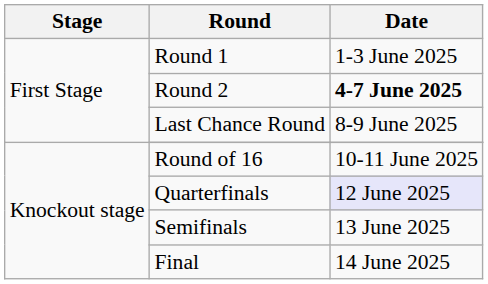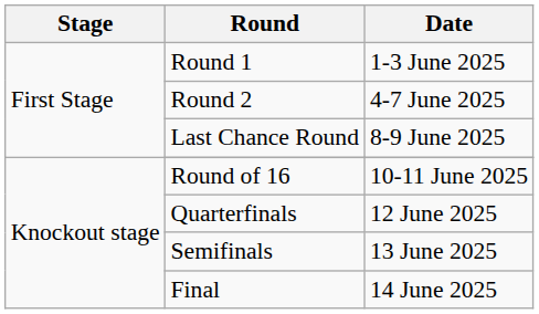Round 2 | Date: bold -> normal
Quarterfinals | Date: lavender background -> no background
